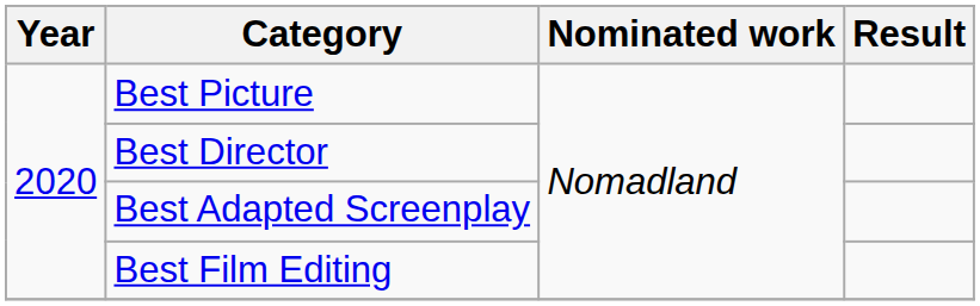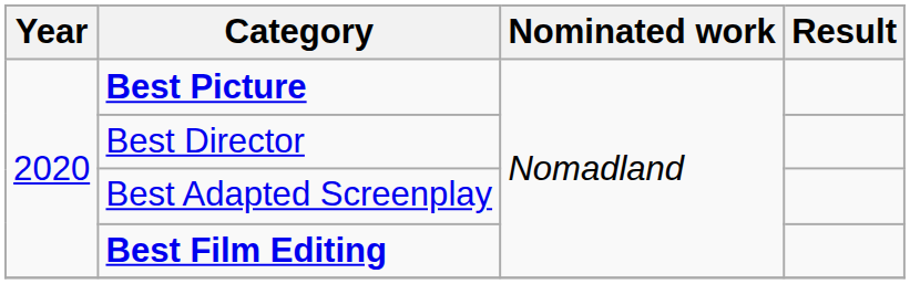Best Picture | Category: normal -> bold
Best Film Editing | Category: normal -> bold
